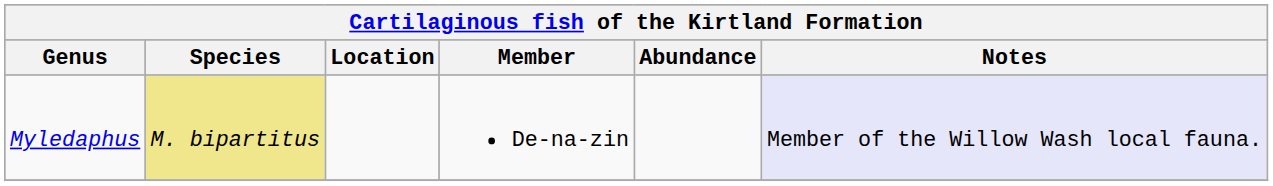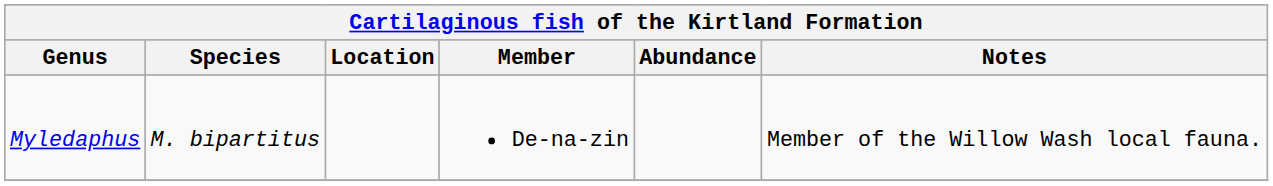Myledaphus | Species: khaki background -> no background
Myledaphus | Notes: lavender background -> no background
